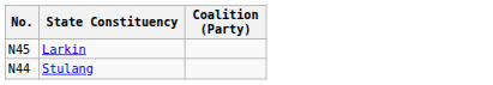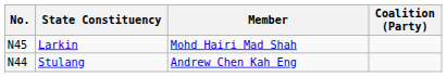+ column: Member | Mohd Hairi Mad Shah | Andrew Chen Kah Eng
